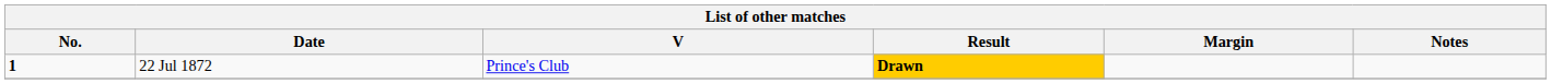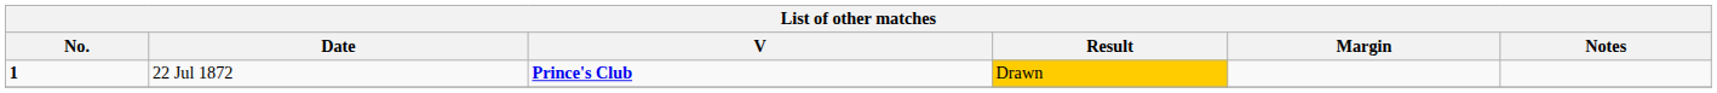22 Jul 1872 | V: normal -> bold
22 Jul 1872 | Result: bold -> normal
